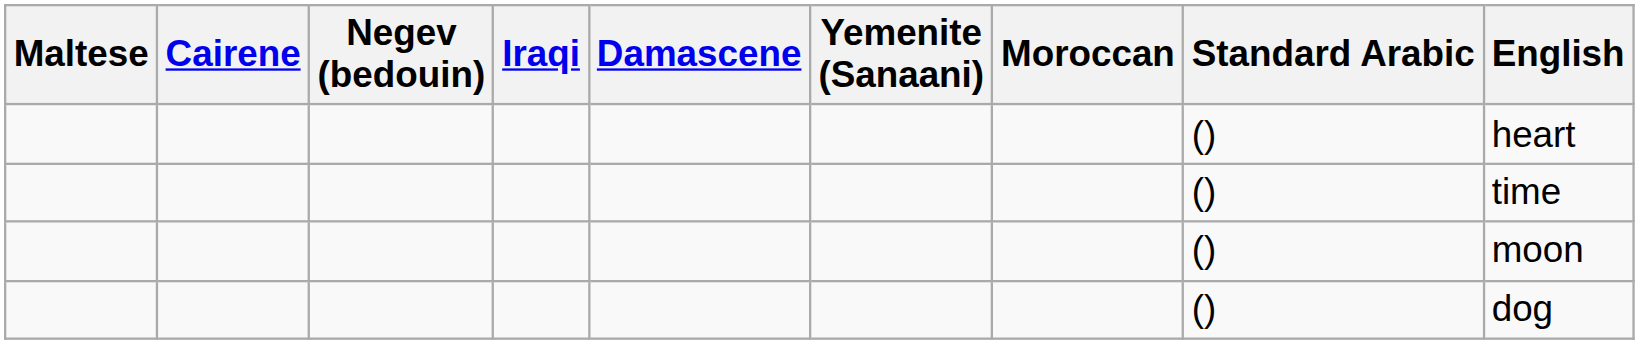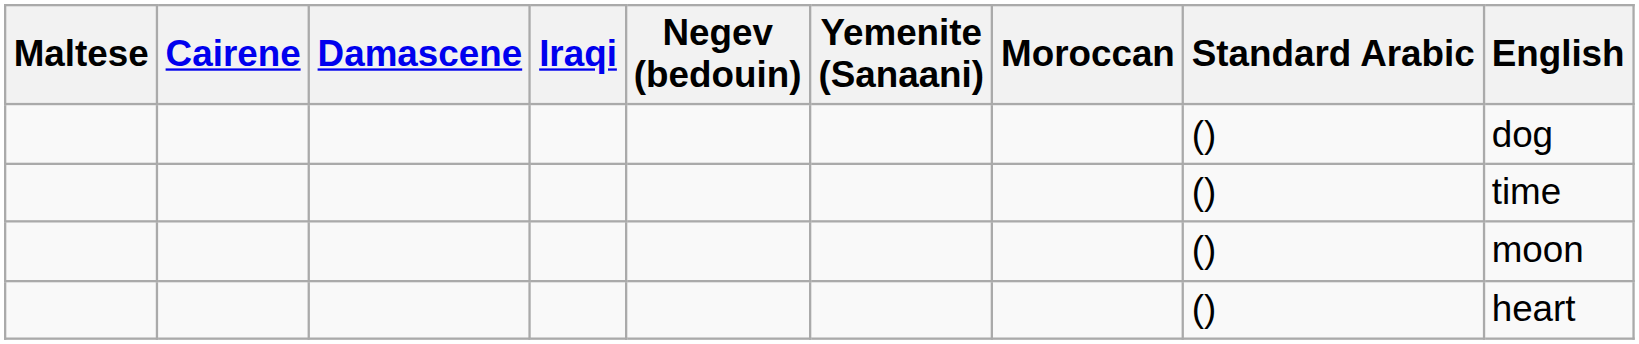columns swapped: Damascene <-> Negev (bedouin)
row 2 | English: heart -> dog
row 5 | English: dog -> heart
